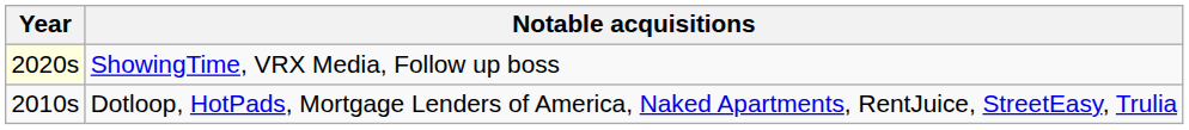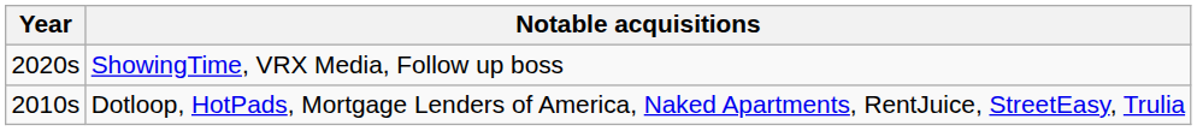ShowingTime, VRX Media, Follow up boss | Year: lightyellow background -> no background
